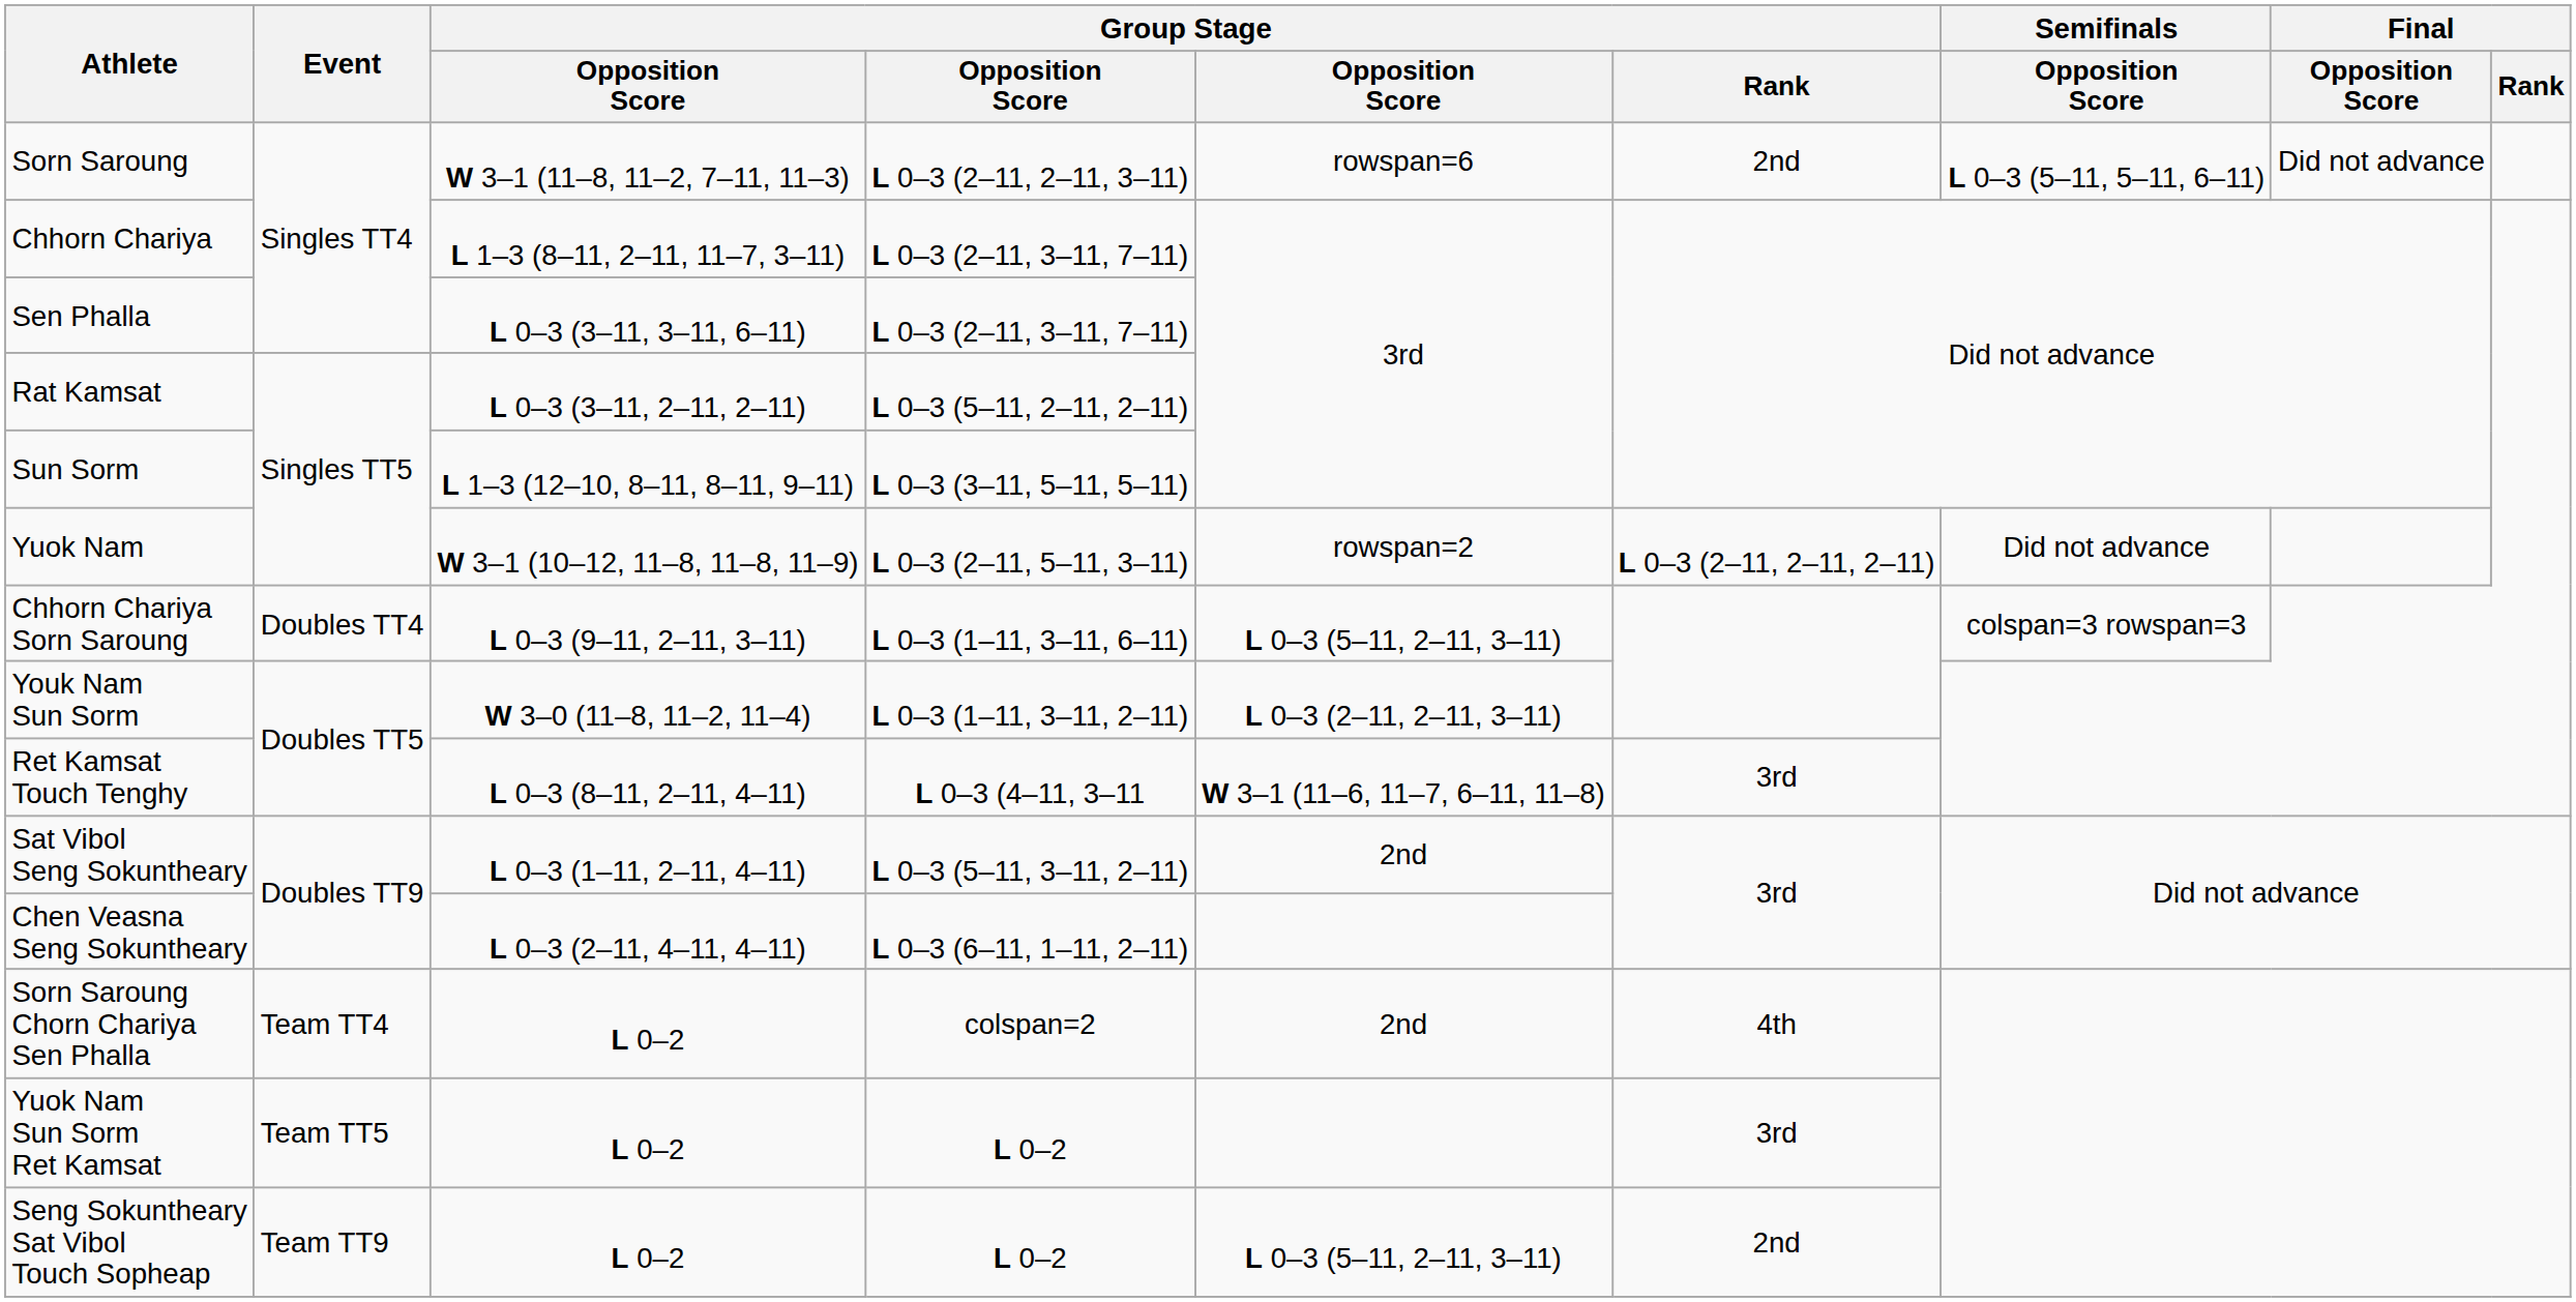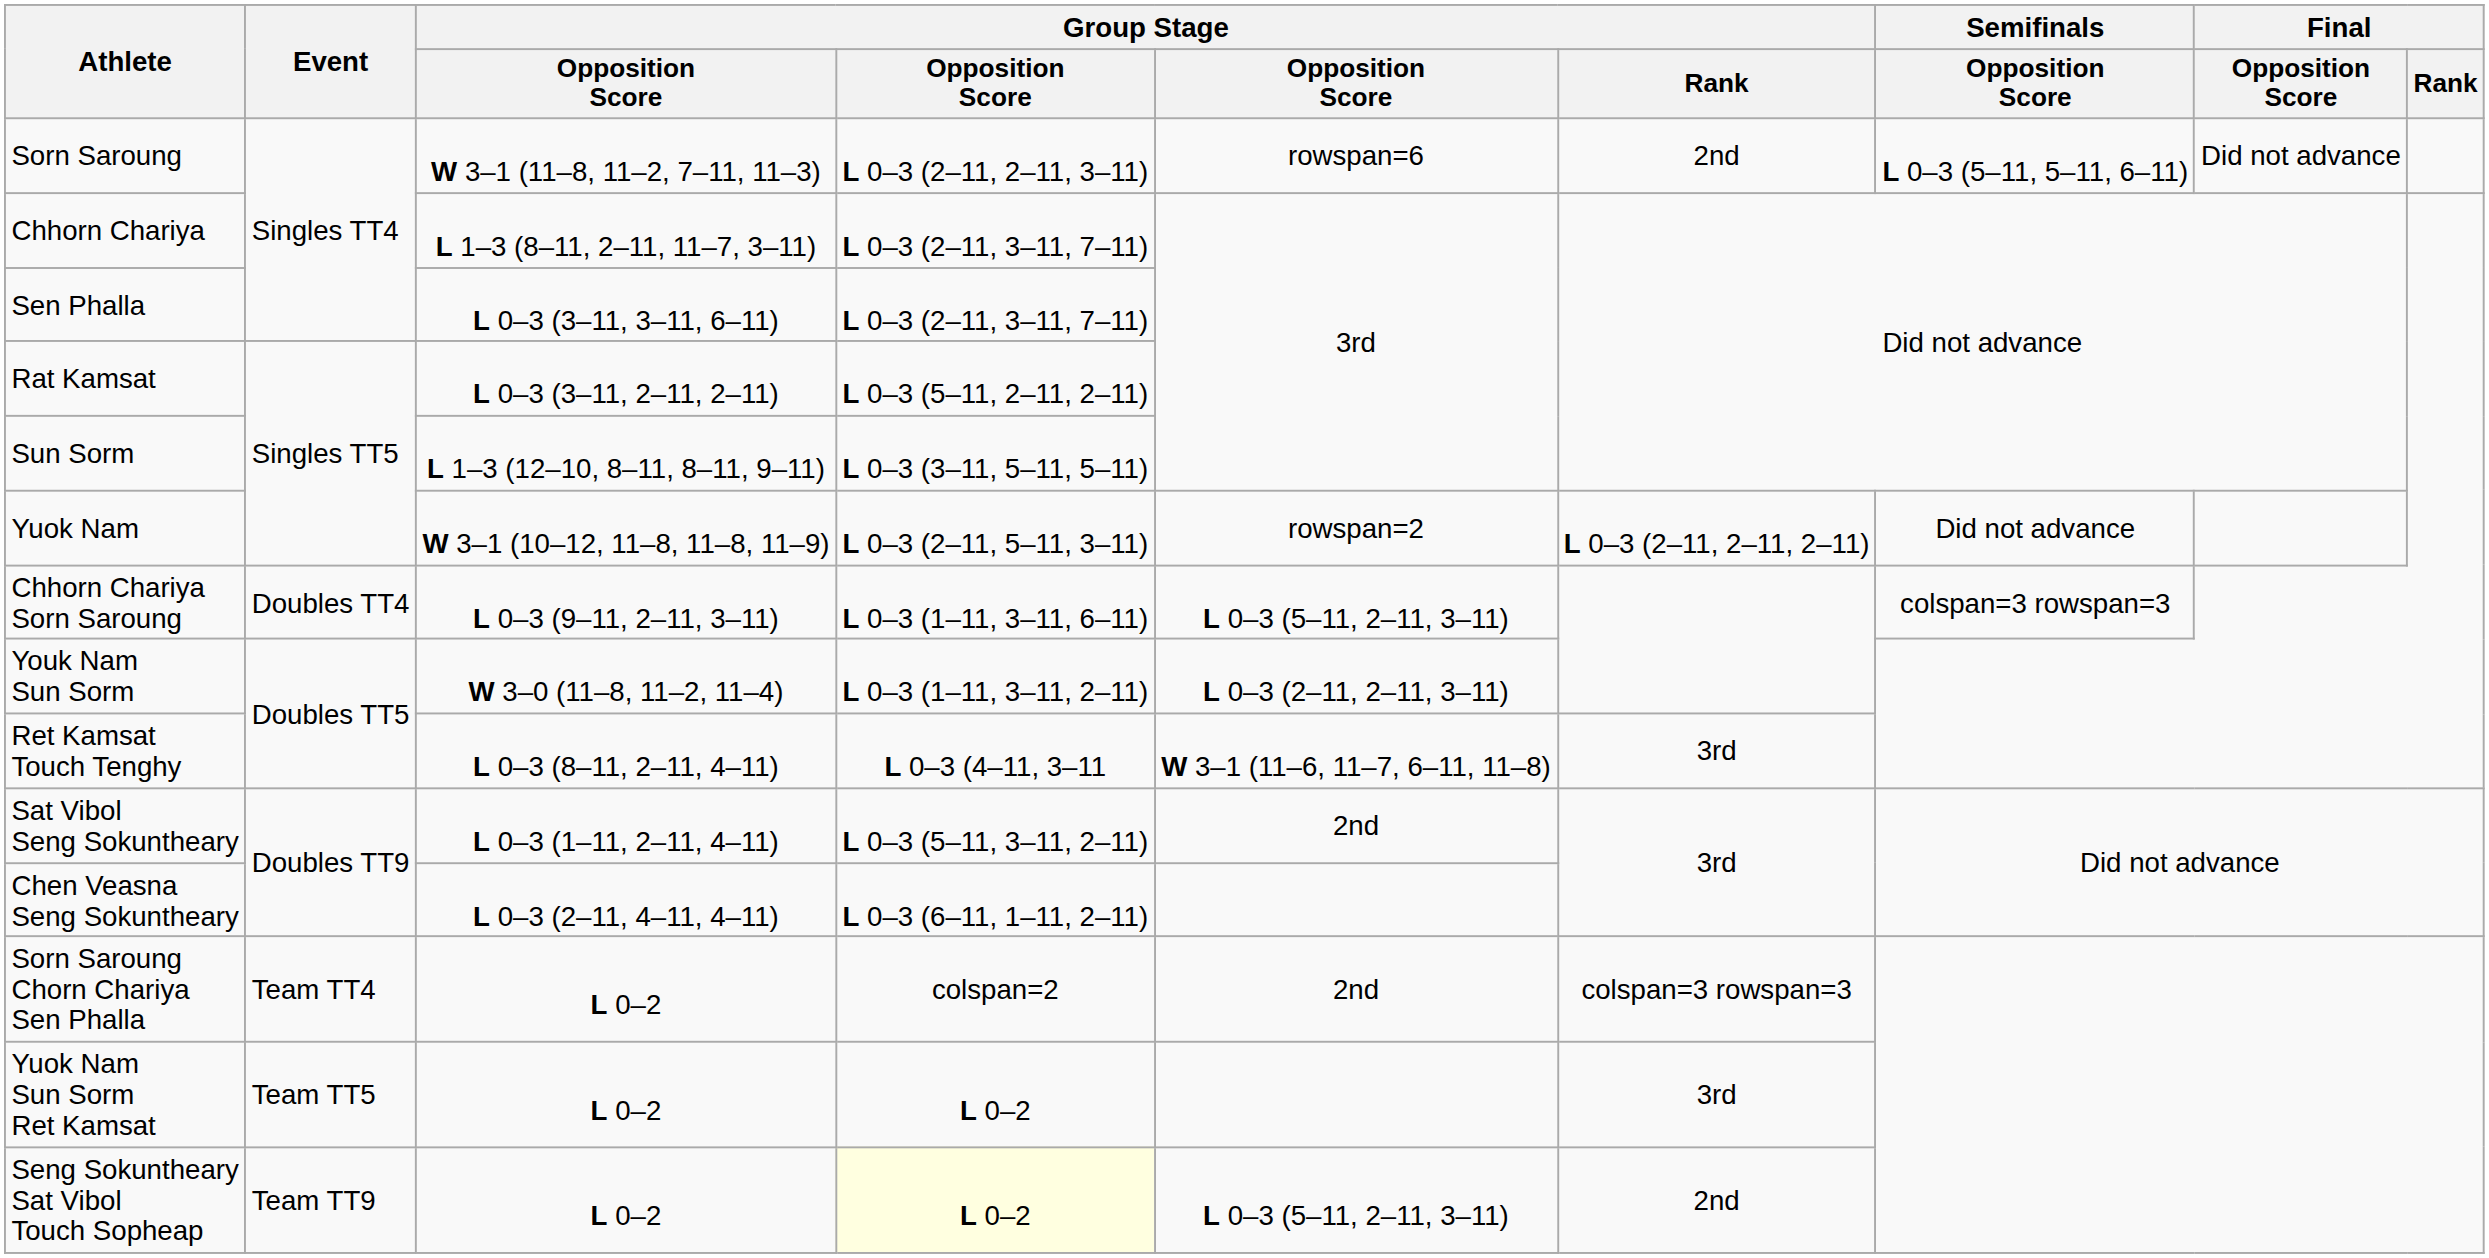Sorn Saroung Chorn Chariya Sen Phalla | Group Stage / Rank: 4th -> colspan=3 rowspan=3
Seng Sokuntheary Sat Vibol Touch Sopheap | column 4: no background -> lightyellow background
